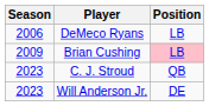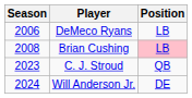Brian Cushing | Season: 2009 -> 2008
Will Anderson Jr. | Season: 2023 -> 2024
